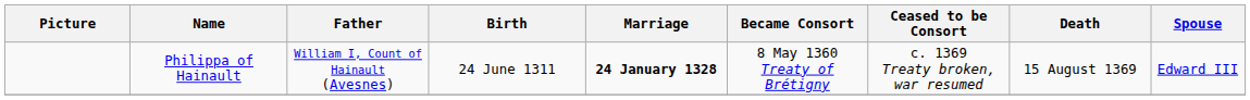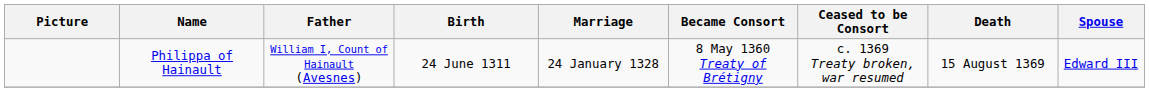Philippa of Hainault | Marriage: bold -> normal
